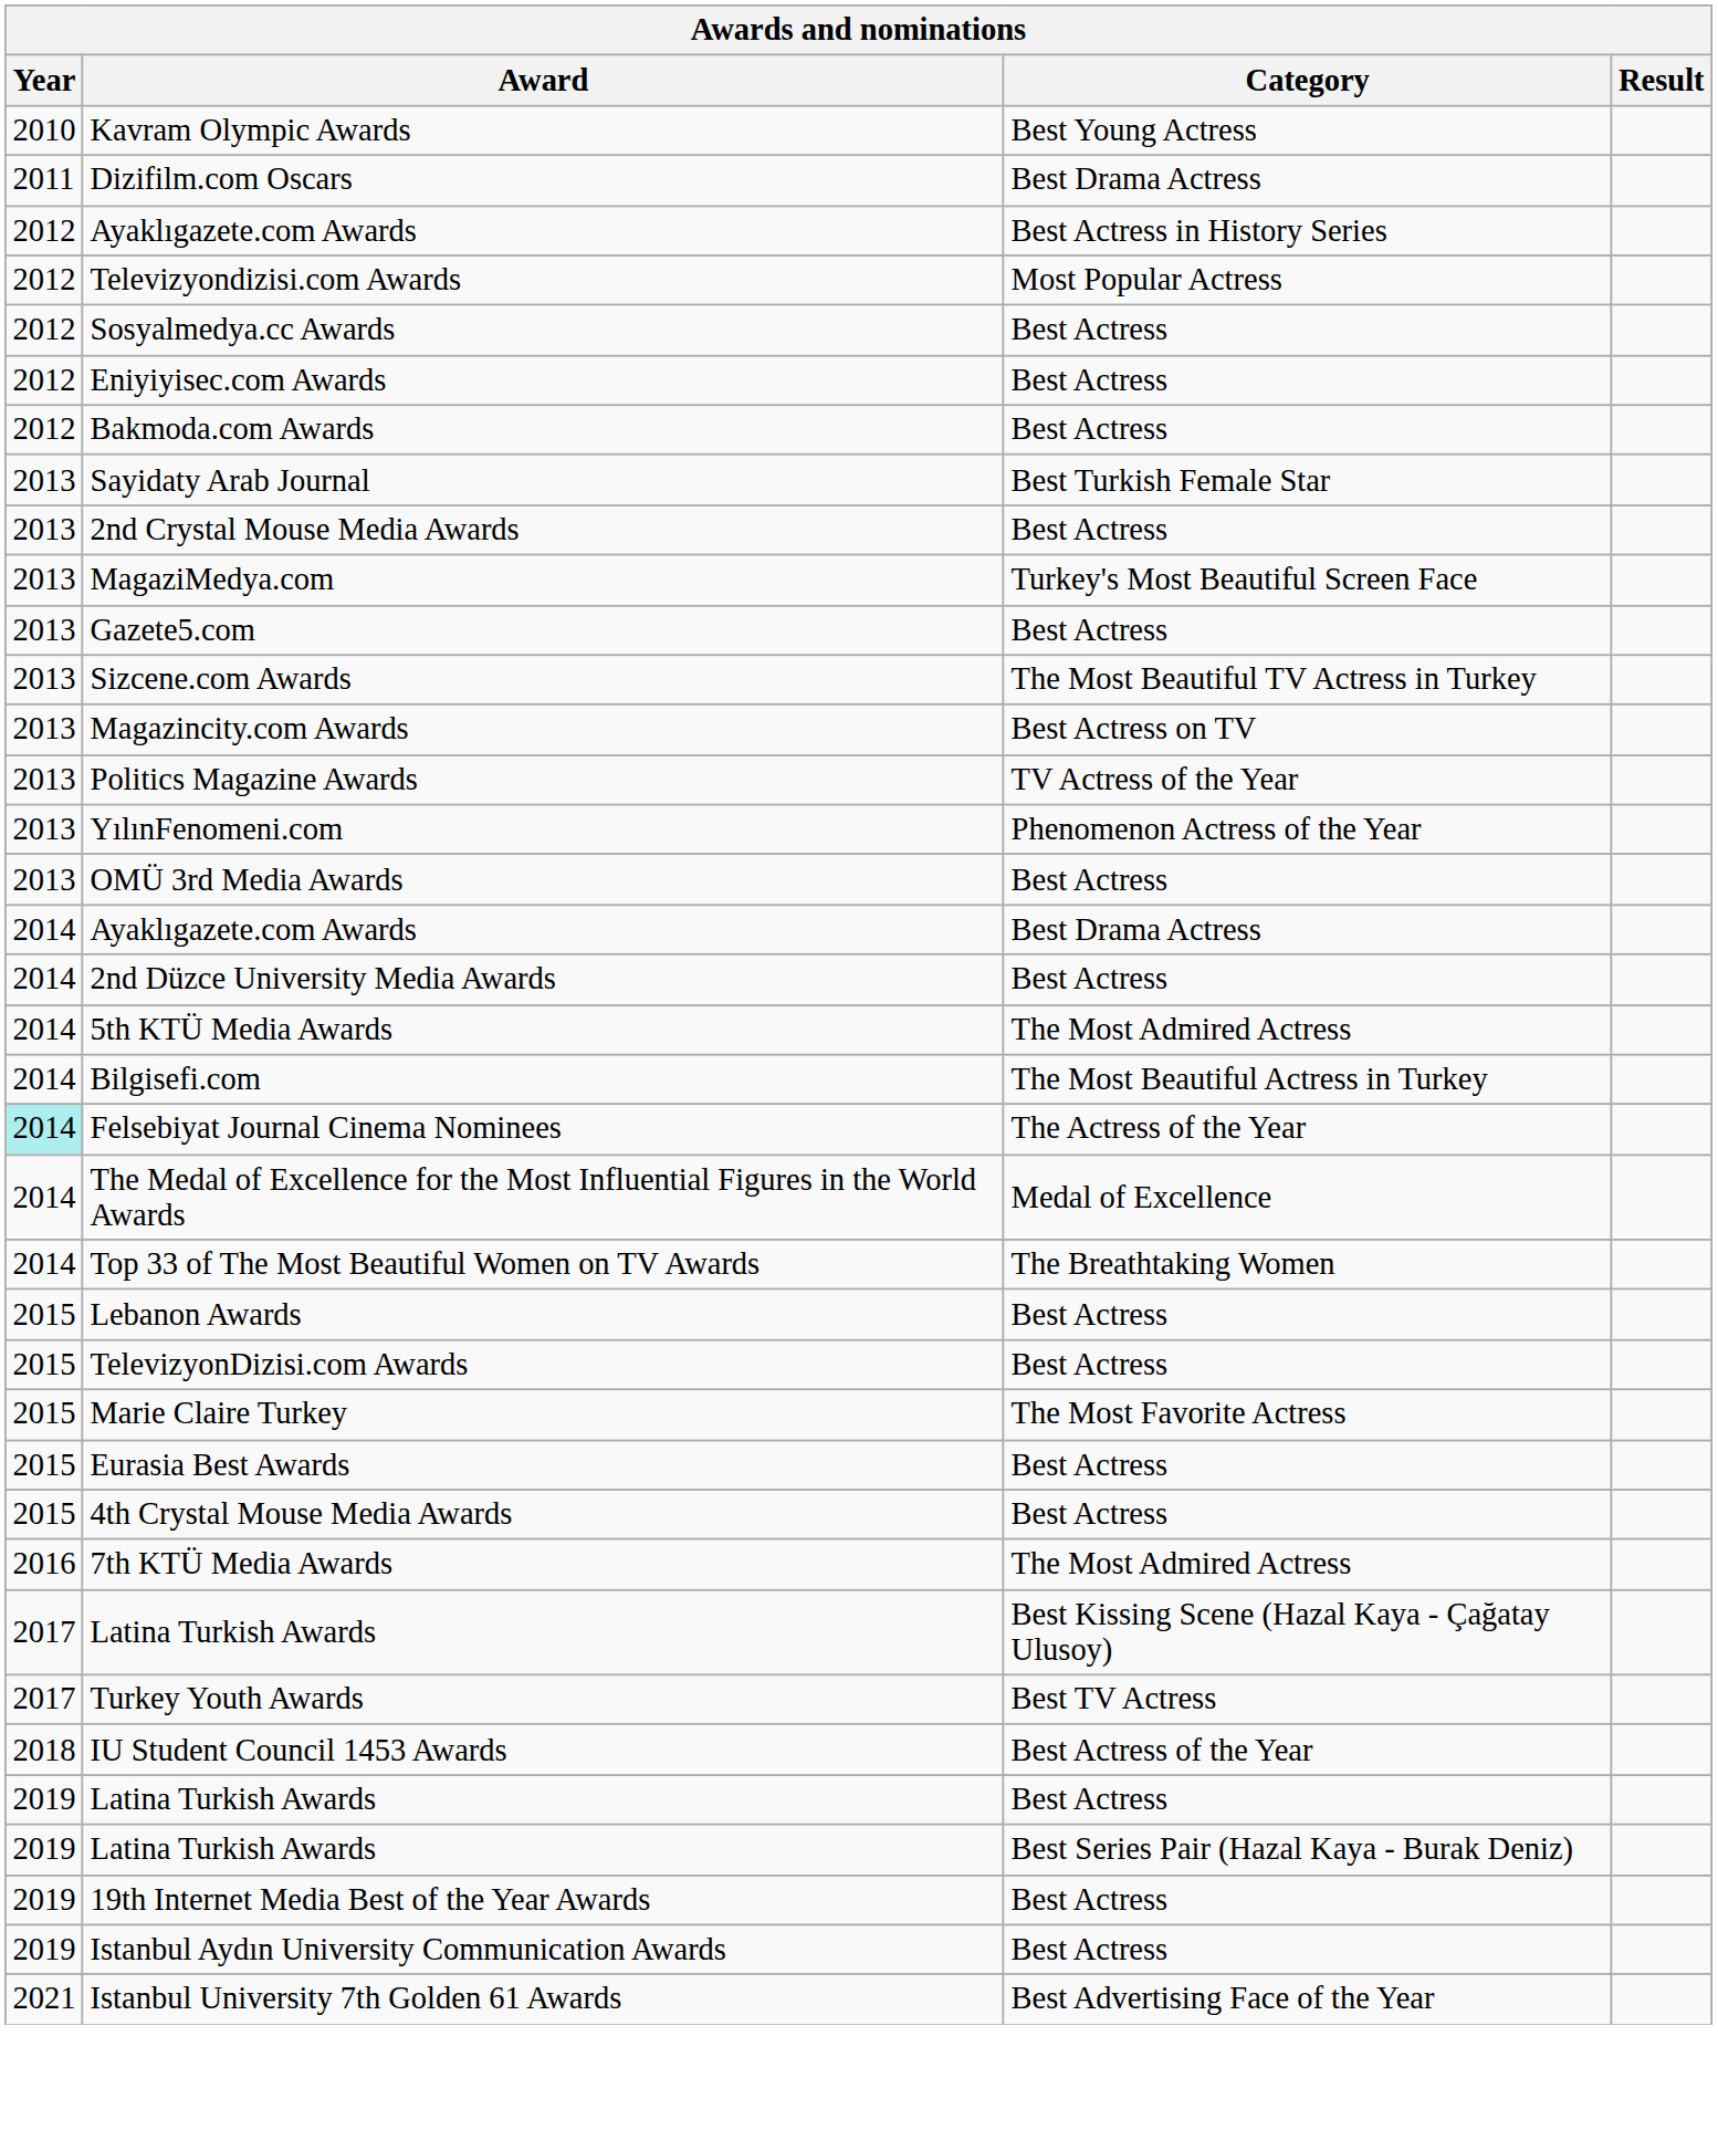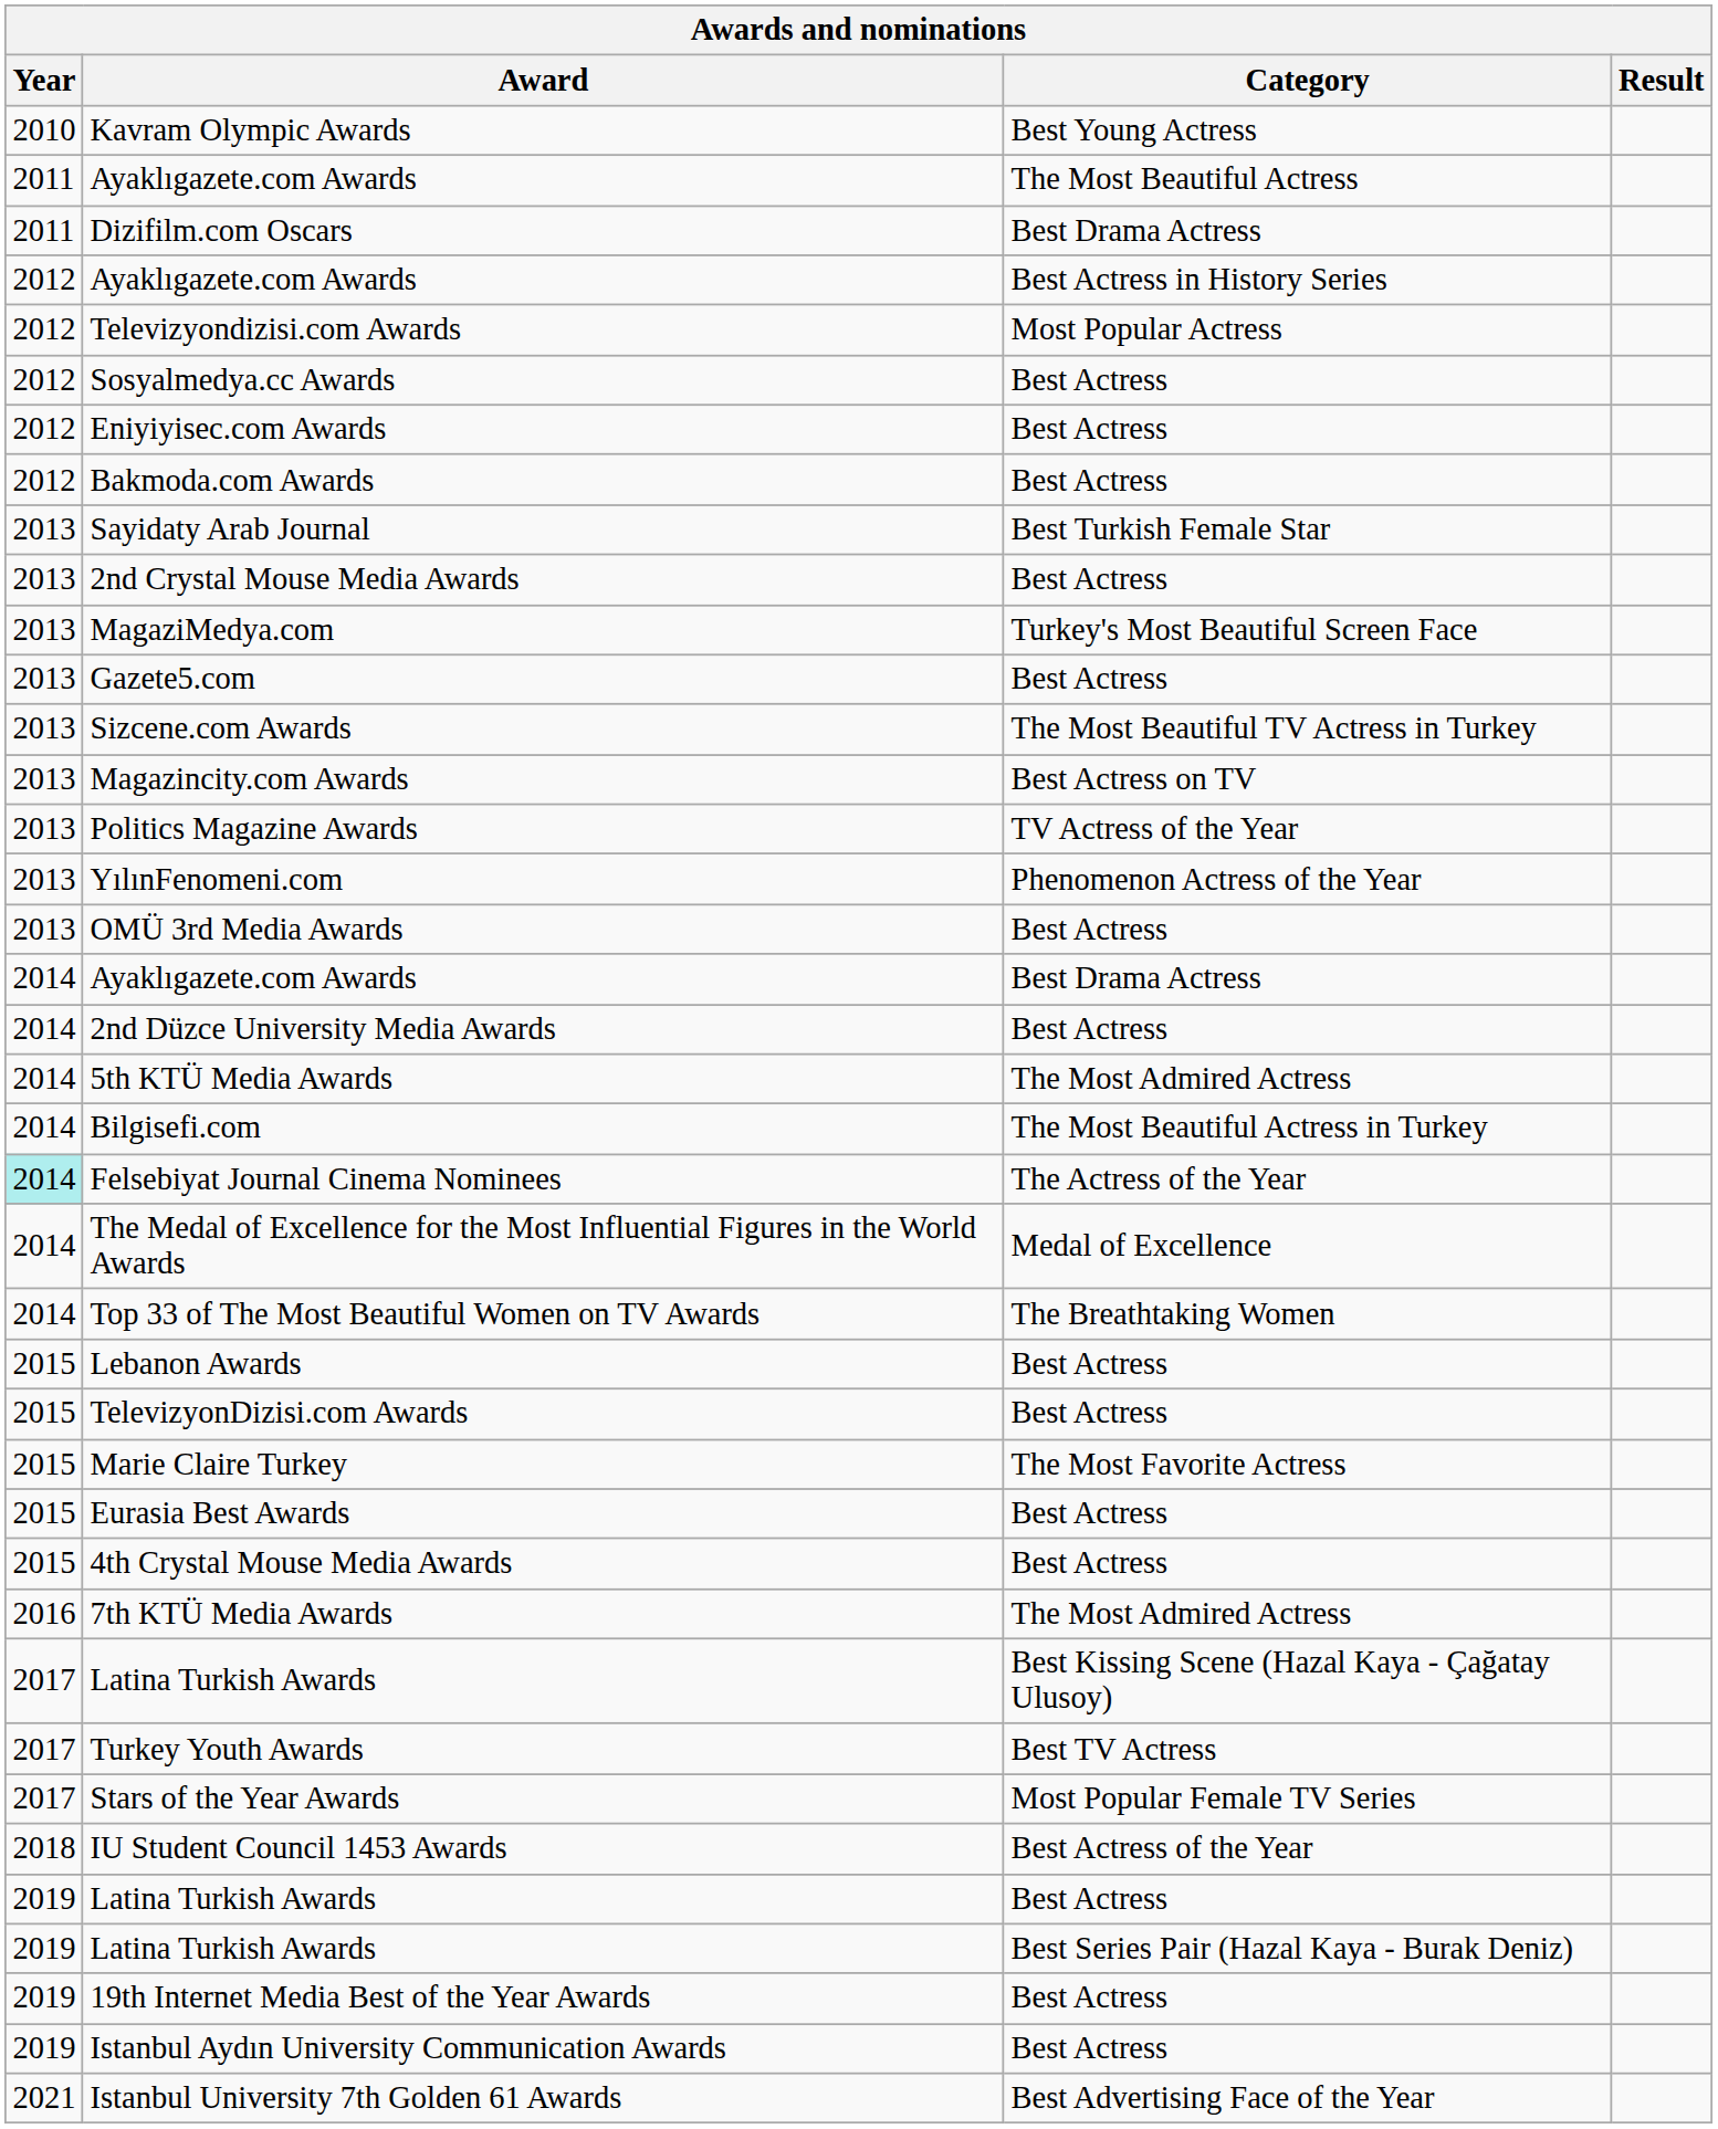+ row: 2011 | Ayaklıgazete.com Awards | The Most Beautiful Actress
+ row: 2017 | Stars of the Year Awards | Most Popular Female TV Series
